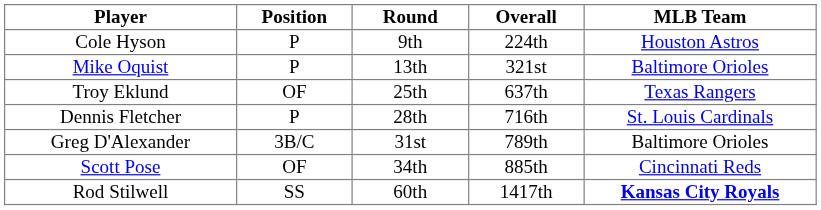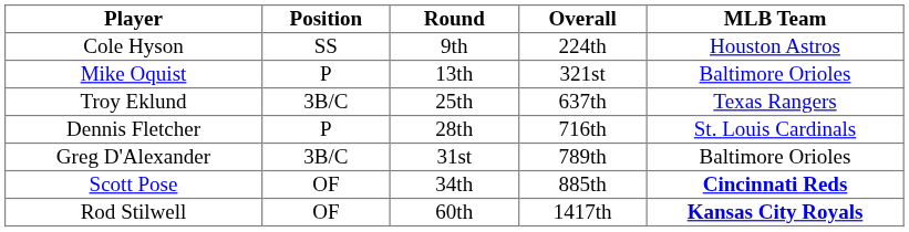Cole Hyson | Position: P -> SS
Troy Eklund | Position: OF -> 3B/C
Scott Pose | MLB Team: normal -> bold
Rod Stilwell | Position: SS -> OF
